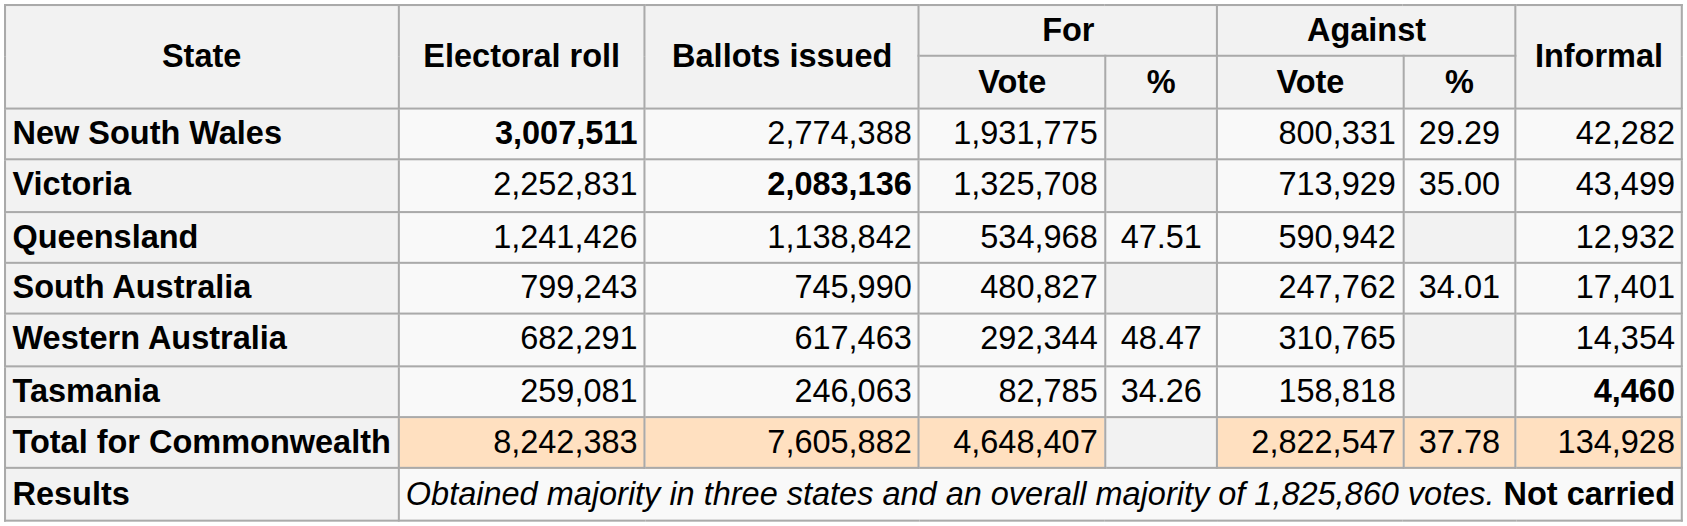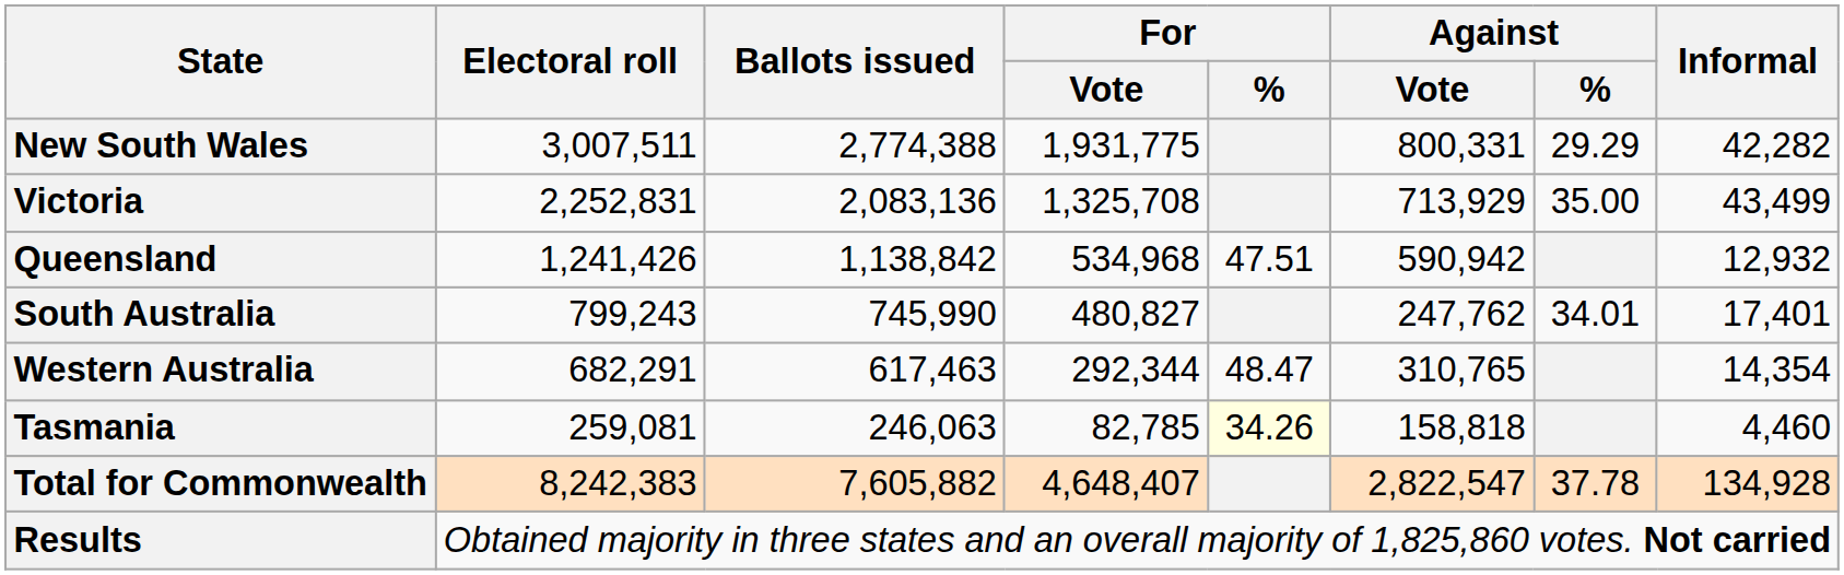New South Wales | Electoral roll: bold -> normal
Victoria | Ballots issued: bold -> normal
Tasmania | For / %: no background -> lightyellow background
Tasmania | Informal: bold -> normal
